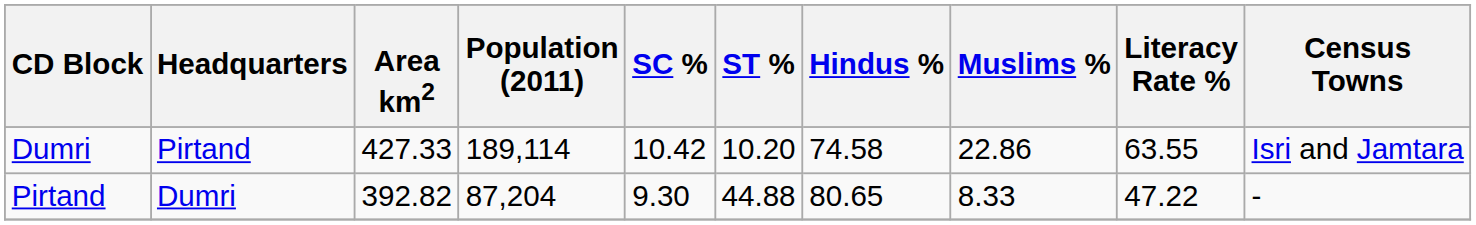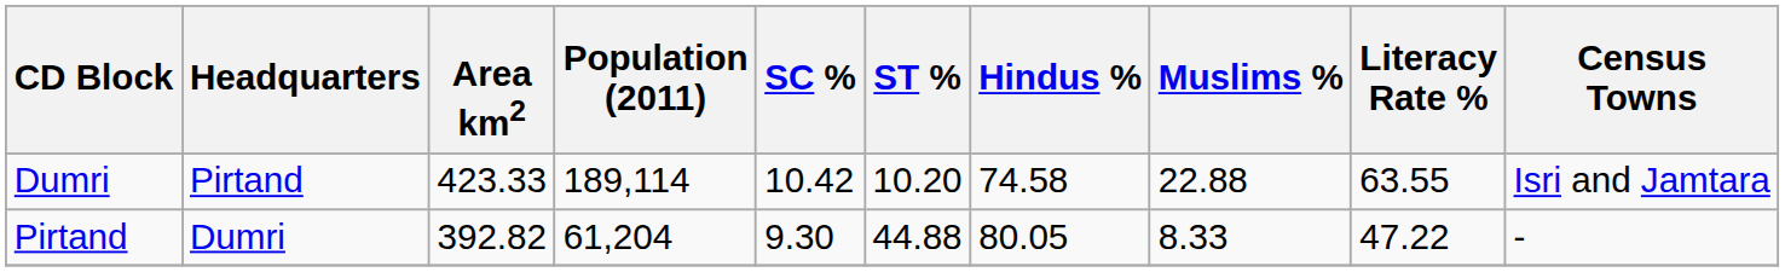row 2 | Area km2: 427.33 -> 423.33
row 2 | Muslims %: 22.86 -> 22.88
row 3 | Population (2011): 87,204 -> 61,204
row 3 | Hindus %: 80.65 -> 80.05
